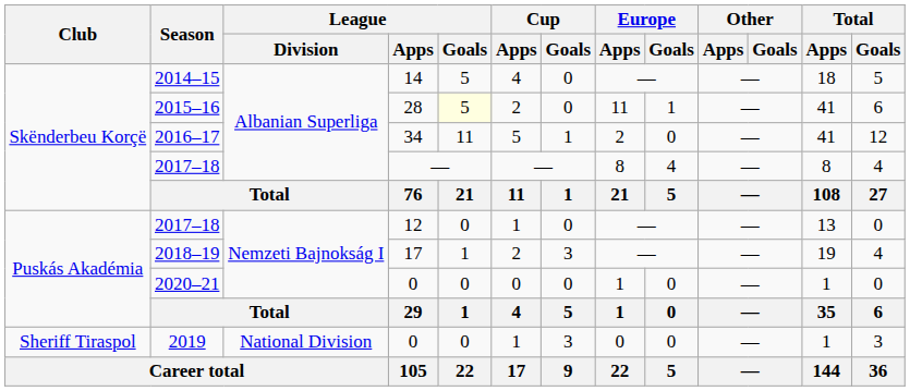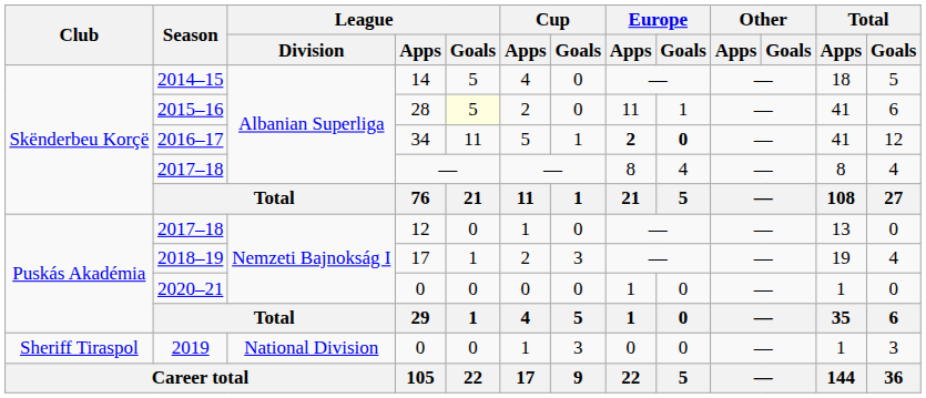2016–17 | Europe / Apps: normal -> bold
2016–17 | Europe / Goals: normal -> bold
